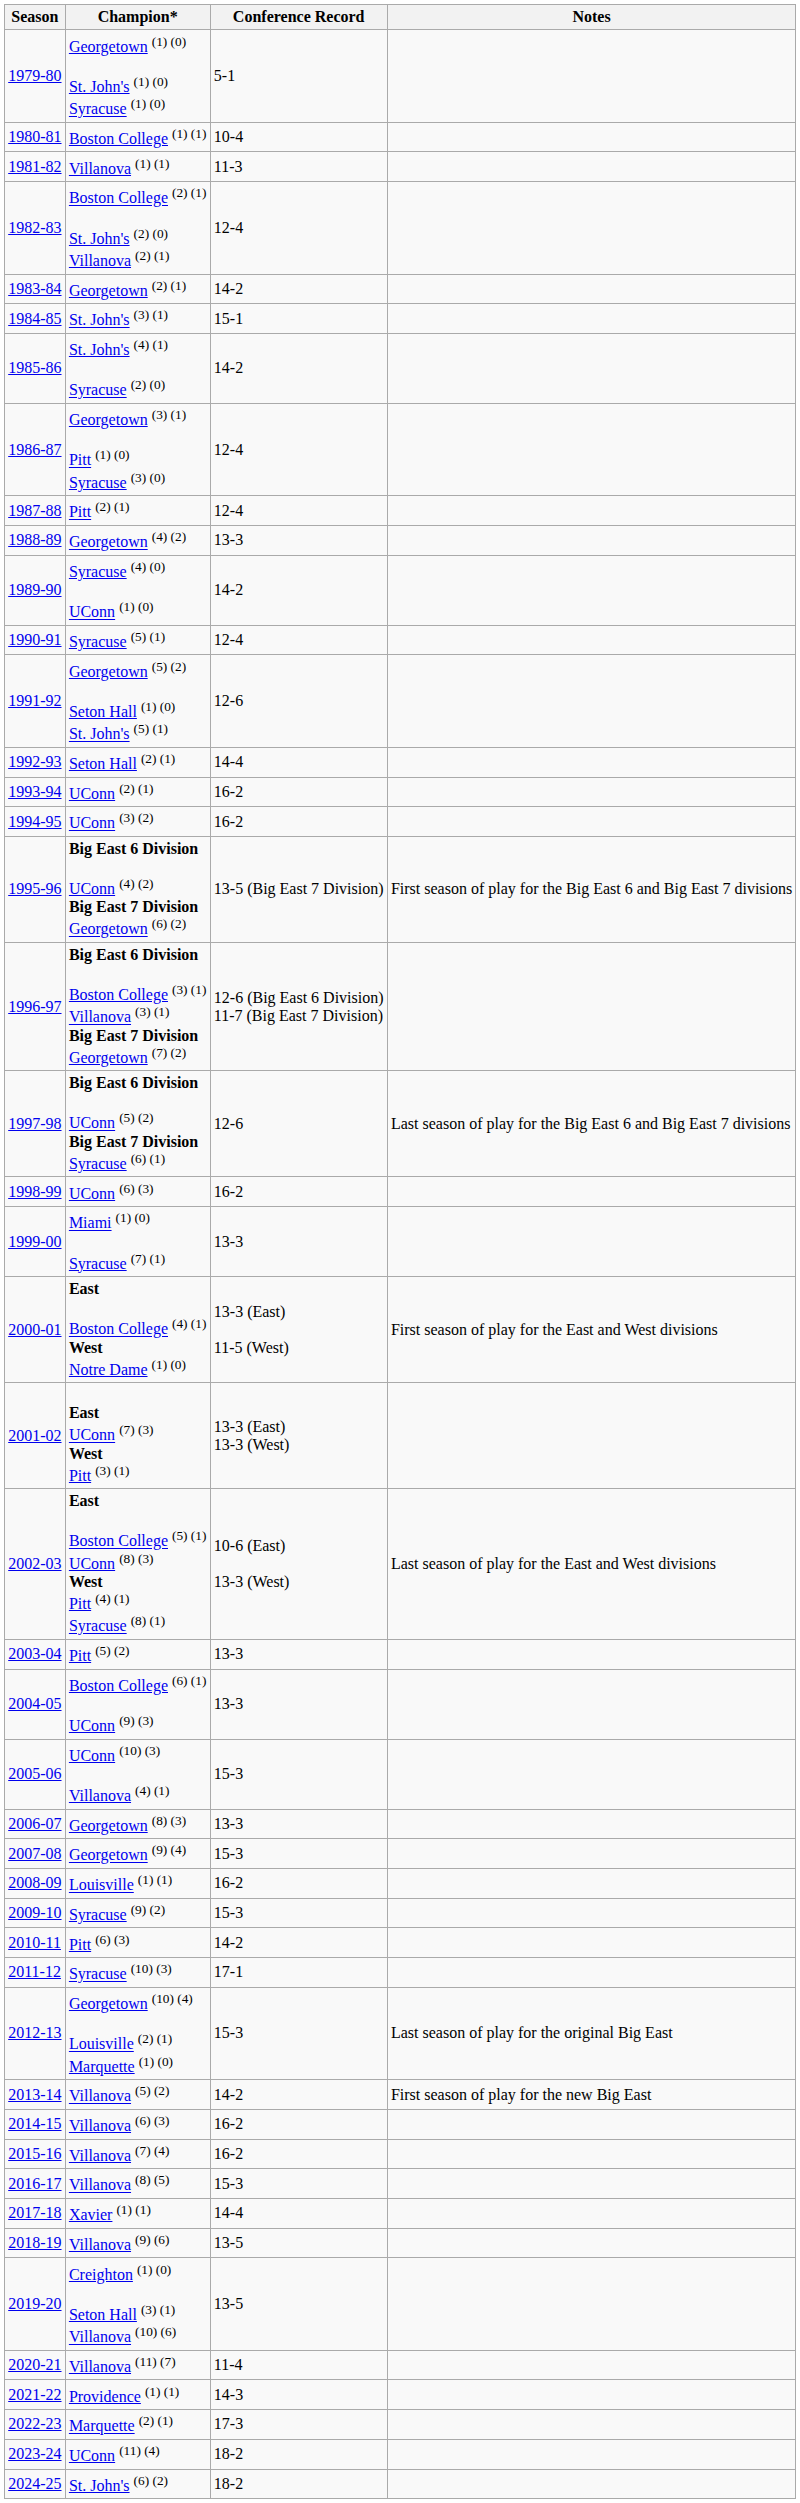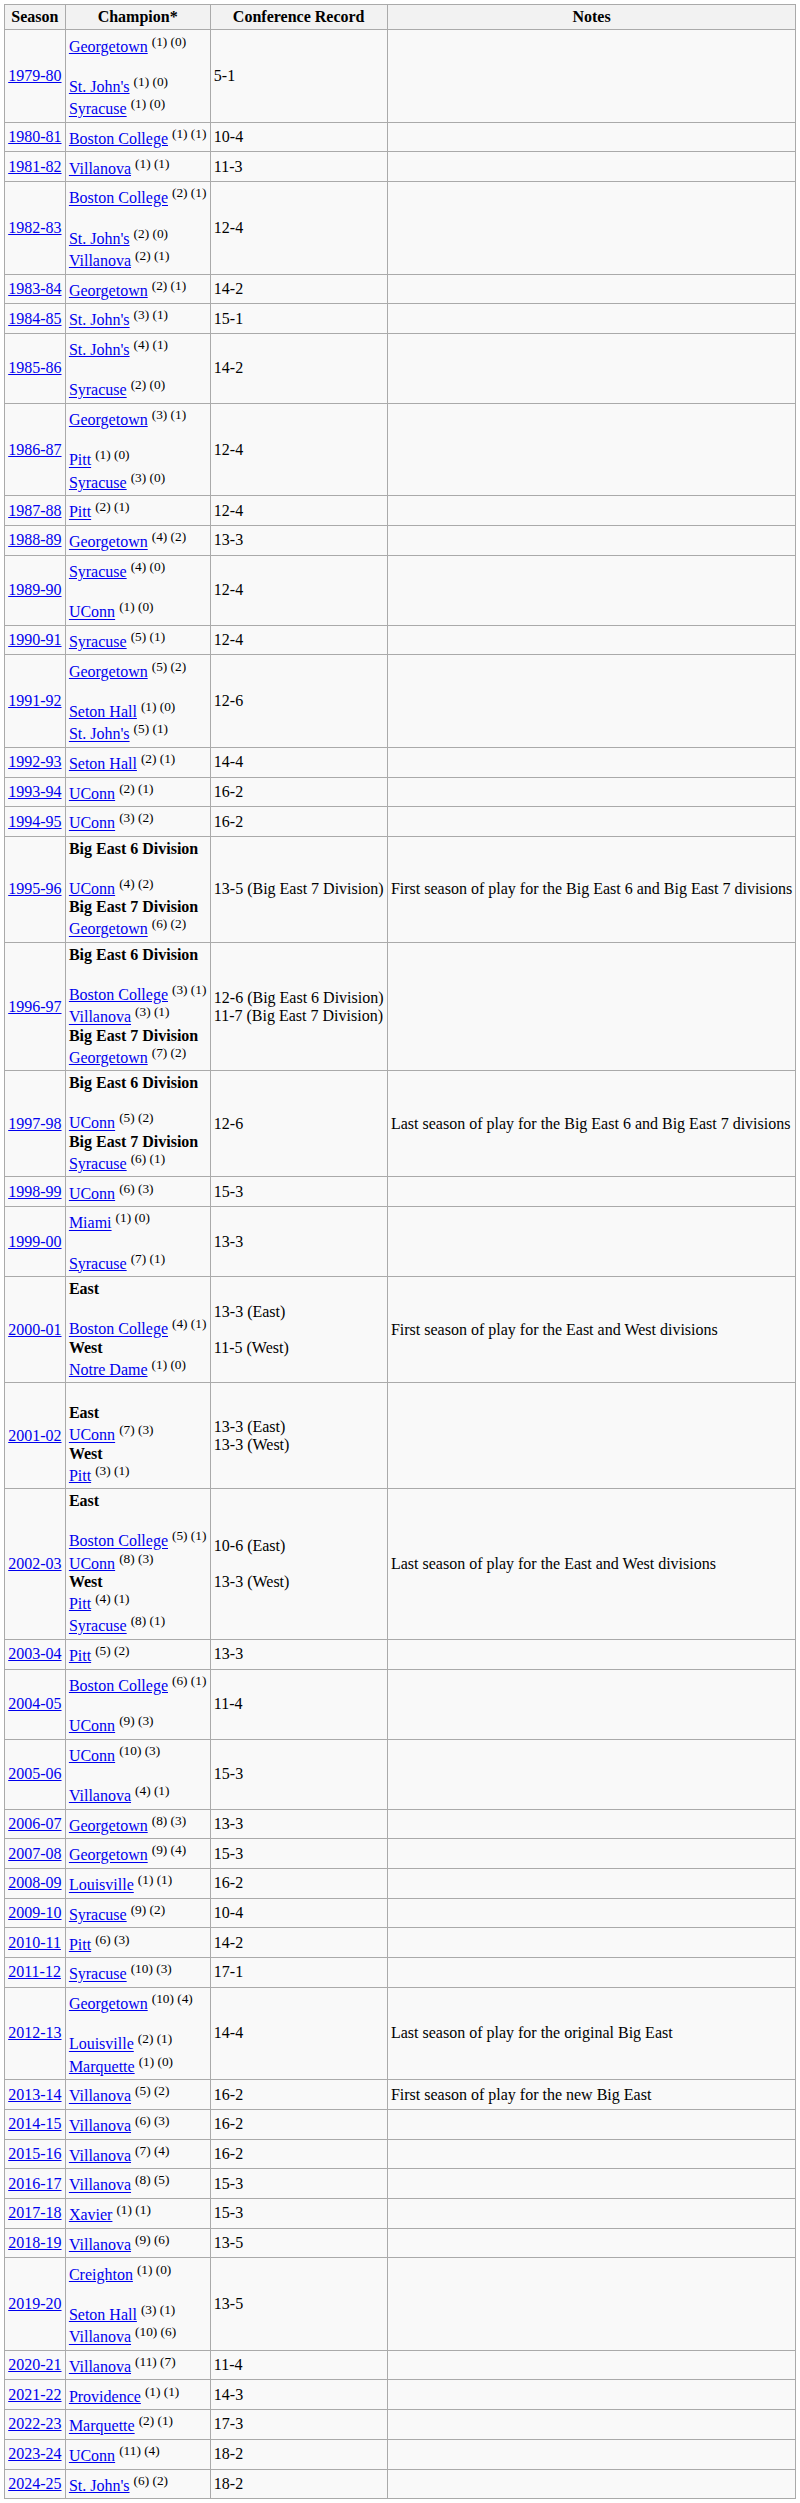Syracuse (4) (0) UConn (1) (0) | Conference Record: 14-2 -> 12-4
UConn (6) (3) | Conference Record: 16-2 -> 15-3
Boston College (6) (1) UConn (9) (3) | Conference Record: 13-3 -> 11-4
Syracuse (9) (2) | Conference Record: 15-3 -> 10-4
Georgetown (10) (4) Louisville (2) (1) Marquette (1) (0) | Conference Record: 15-3 -> 14-4
Villanova (5) (2) | Conference Record: 14-2 -> 16-2
Xavier (1) (1) | Conference Record: 14-4 -> 15-3
